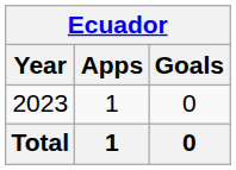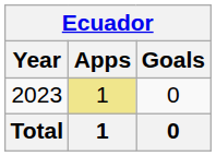2023 | Apps: no background -> khaki background
